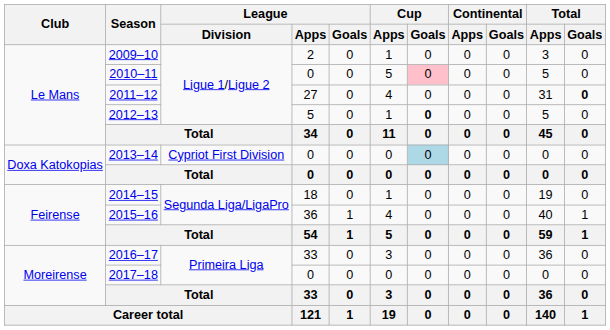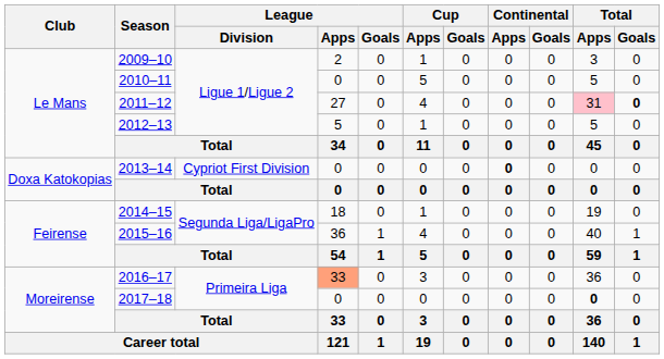2010–11 | Cup / Goals: pink background -> no background
2011–12 | Total / Apps: no background -> pink background
2012–13 | Cup / Goals: bold -> normal
2013–14 | Cup / Goals: lightblue background -> no background
2013–14 | Continental / Apps: normal -> bold
2016–17 | League / Apps: no background -> lightsalmon background
2017–18 | Total / Apps: normal -> bold
